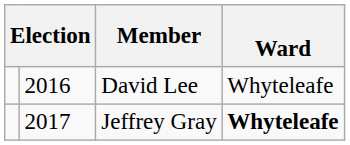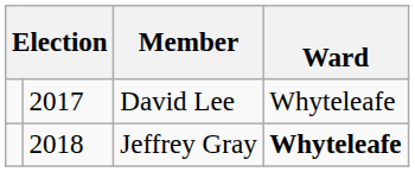David Lee | column 2: 2016 -> 2017
Jeffrey Gray | column 2: 2017 -> 2018
